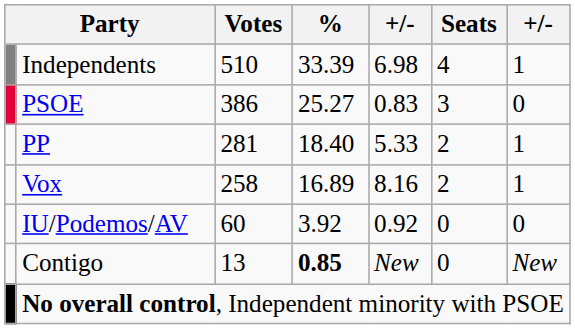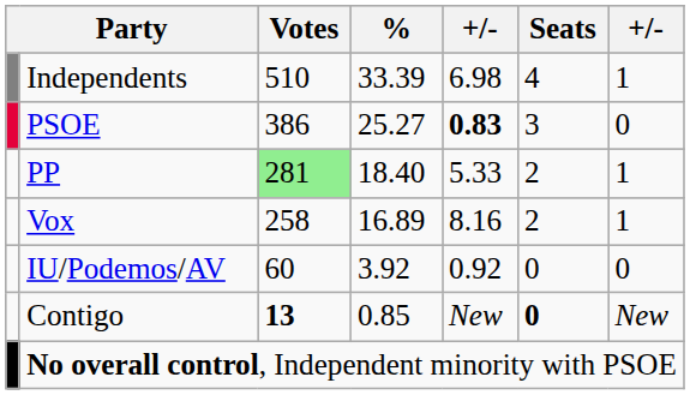PSOE | column 5: normal -> bold
PP | Votes: no background -> lightgreen background
Contigo | Votes: normal -> bold
Contigo | %: bold -> normal
Contigo | Seats: normal -> bold
